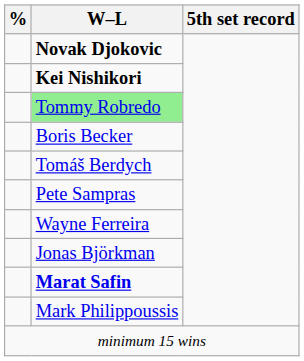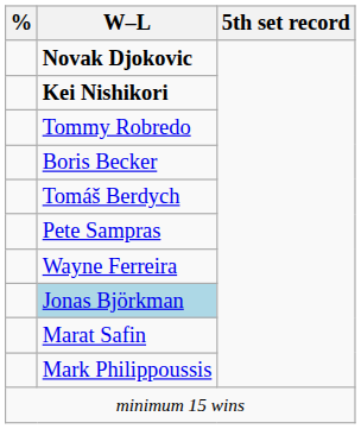Tommy Robredo | W–L: lightgreen background -> no background
Jonas Björkman | W–L: no background -> lightblue background
Marat Safin | W–L: bold -> normal
